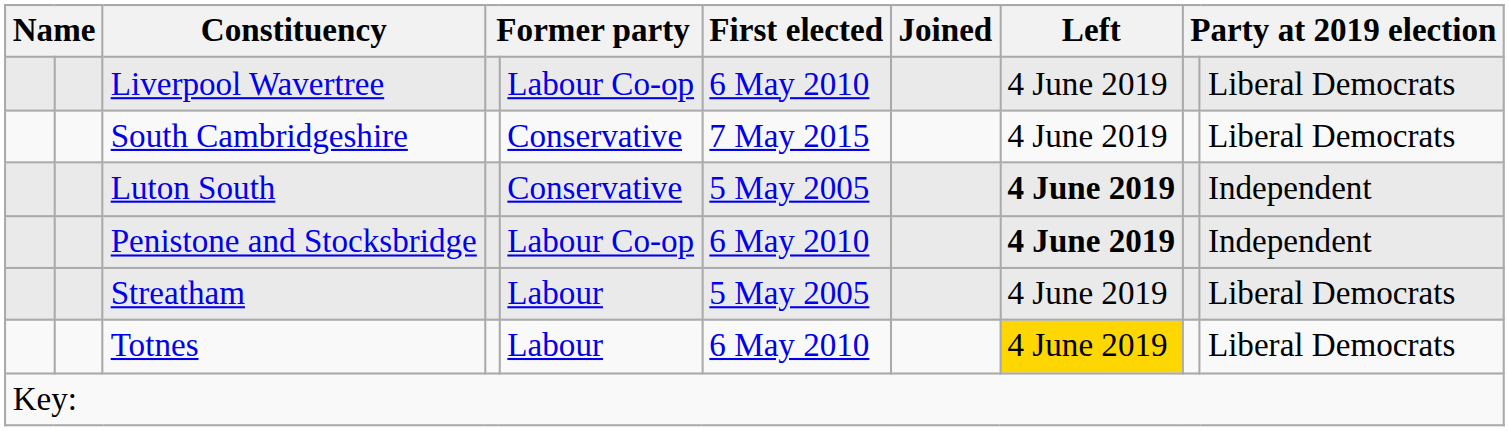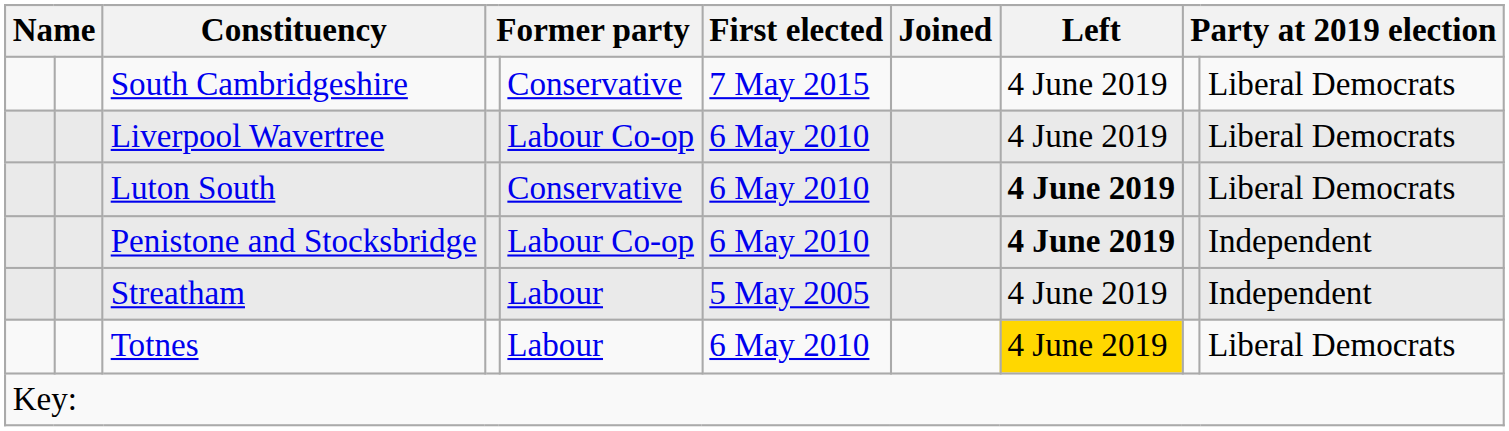rows swapped: South Cambridgeshire <-> Liverpool Wavertree
Luton South | First elected: 5 May 2005 -> 6 May 2010
Luton South | column 10: Independent -> Liberal Democrats
Streatham | column 10: Liberal Democrats -> Independent
